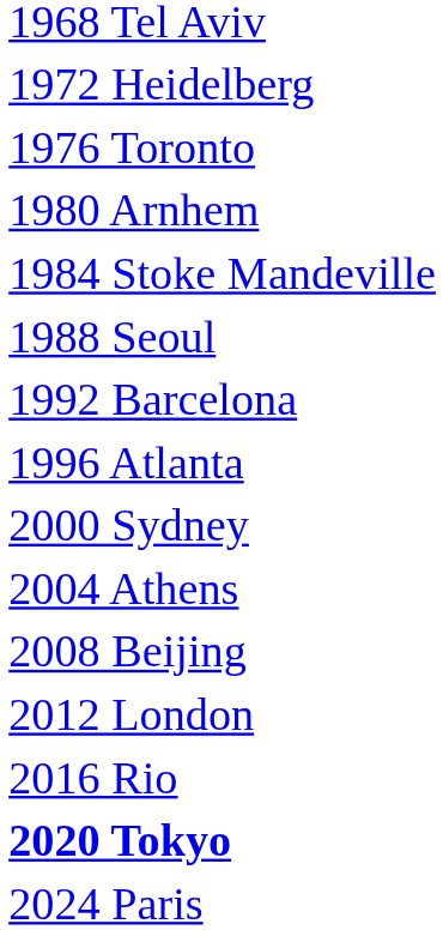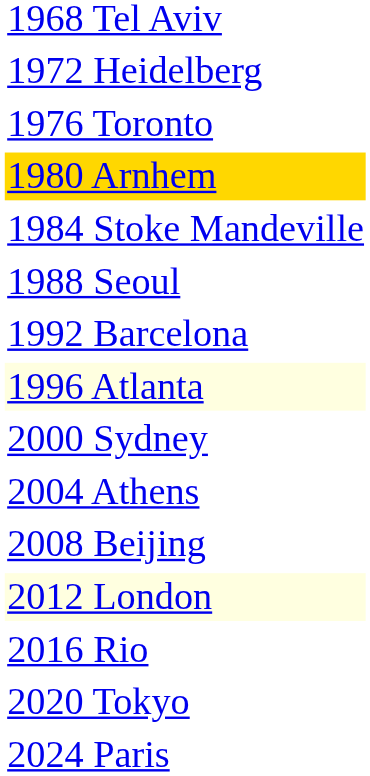1980 Arnhem | column 1: no background -> gold background
1996 Atlanta | column 1: no background -> lightyellow background
2012 London | column 1: no background -> lightyellow background
2020 Tokyo | column 1: bold -> normal
